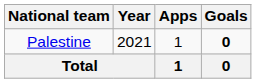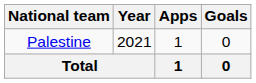Palestine | Goals: bold -> normal
